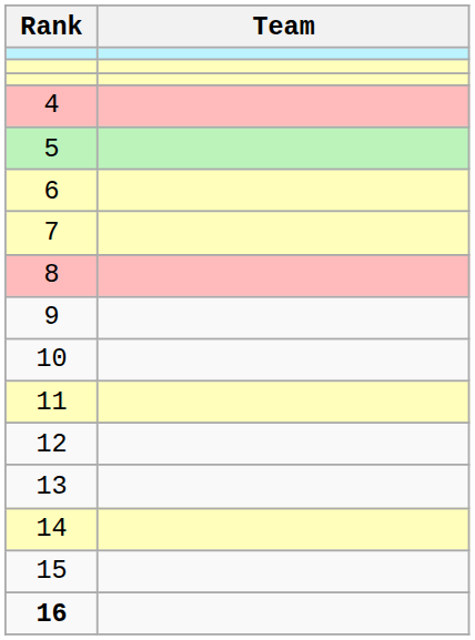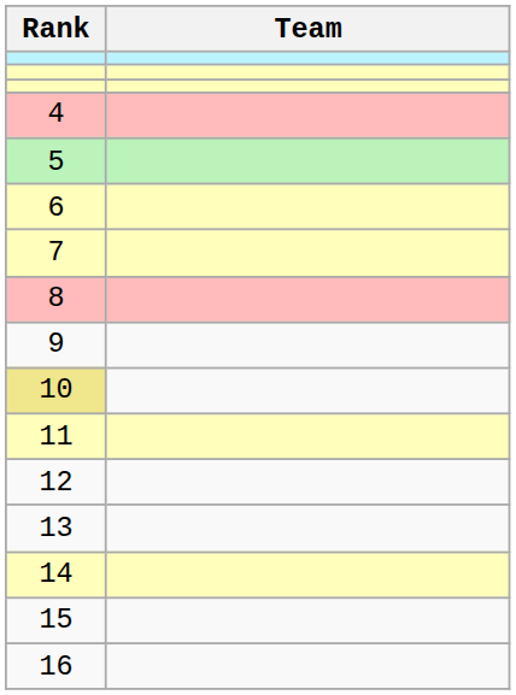row 11 | Rank: no background -> khaki background
row 17 | Rank: bold -> normal
